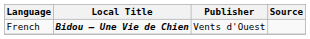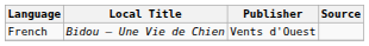French | Local Title: bold -> normal
